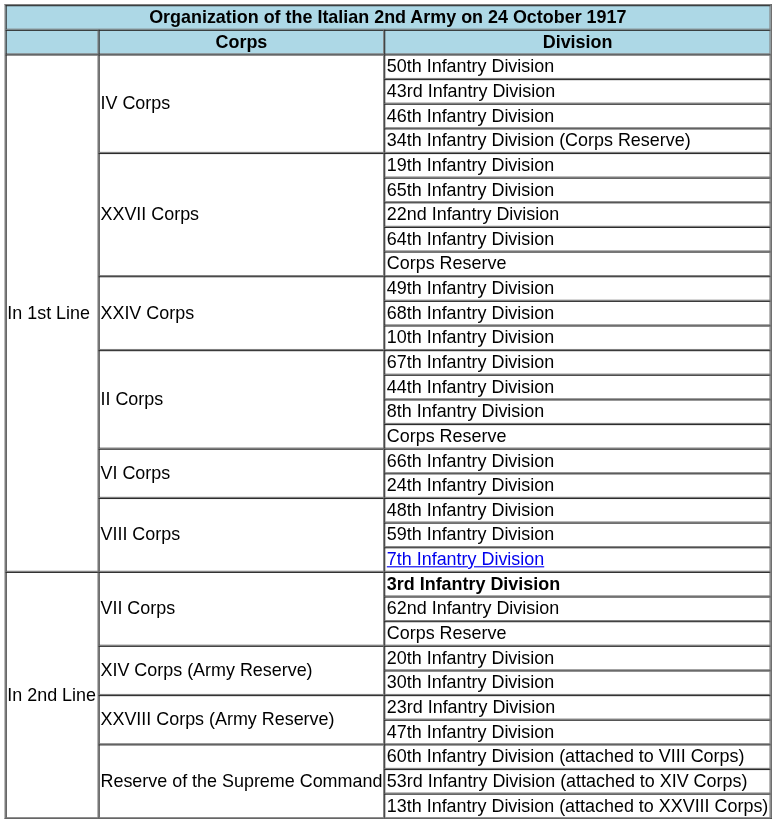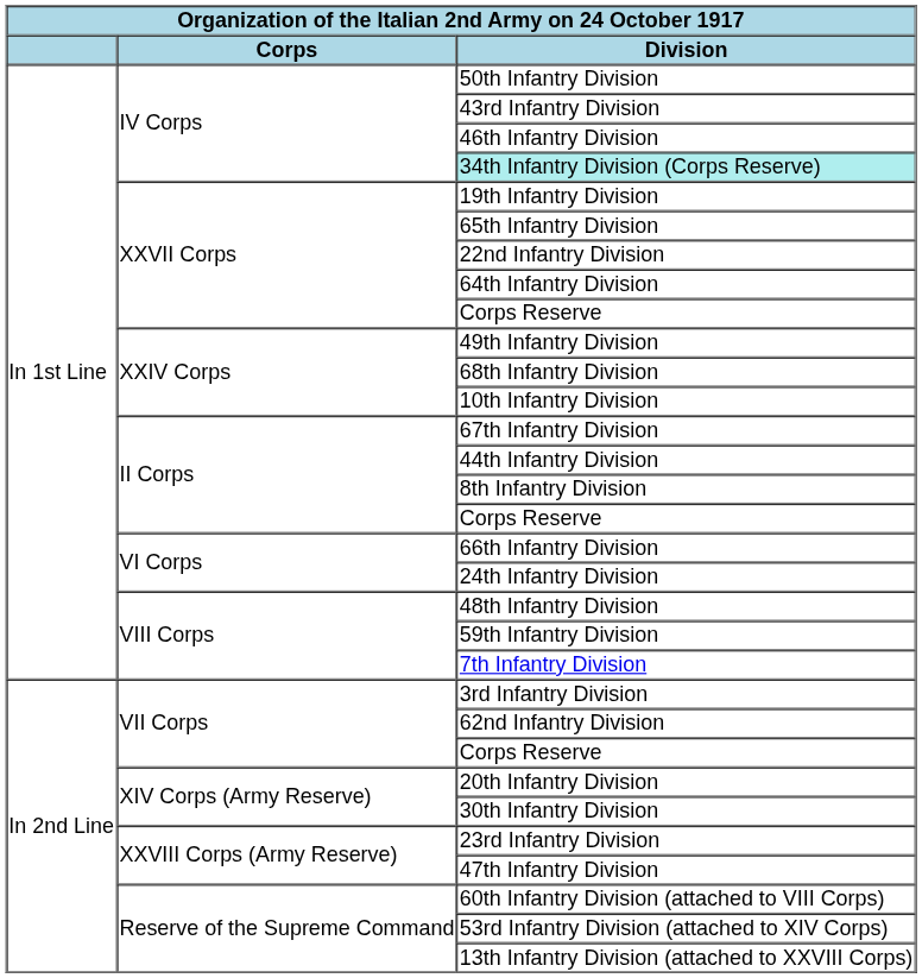34th Infantry Division (Corps Reserve) | Division: no background -> paleturquoise background
3rd Infantry Division | Division: bold -> normal
